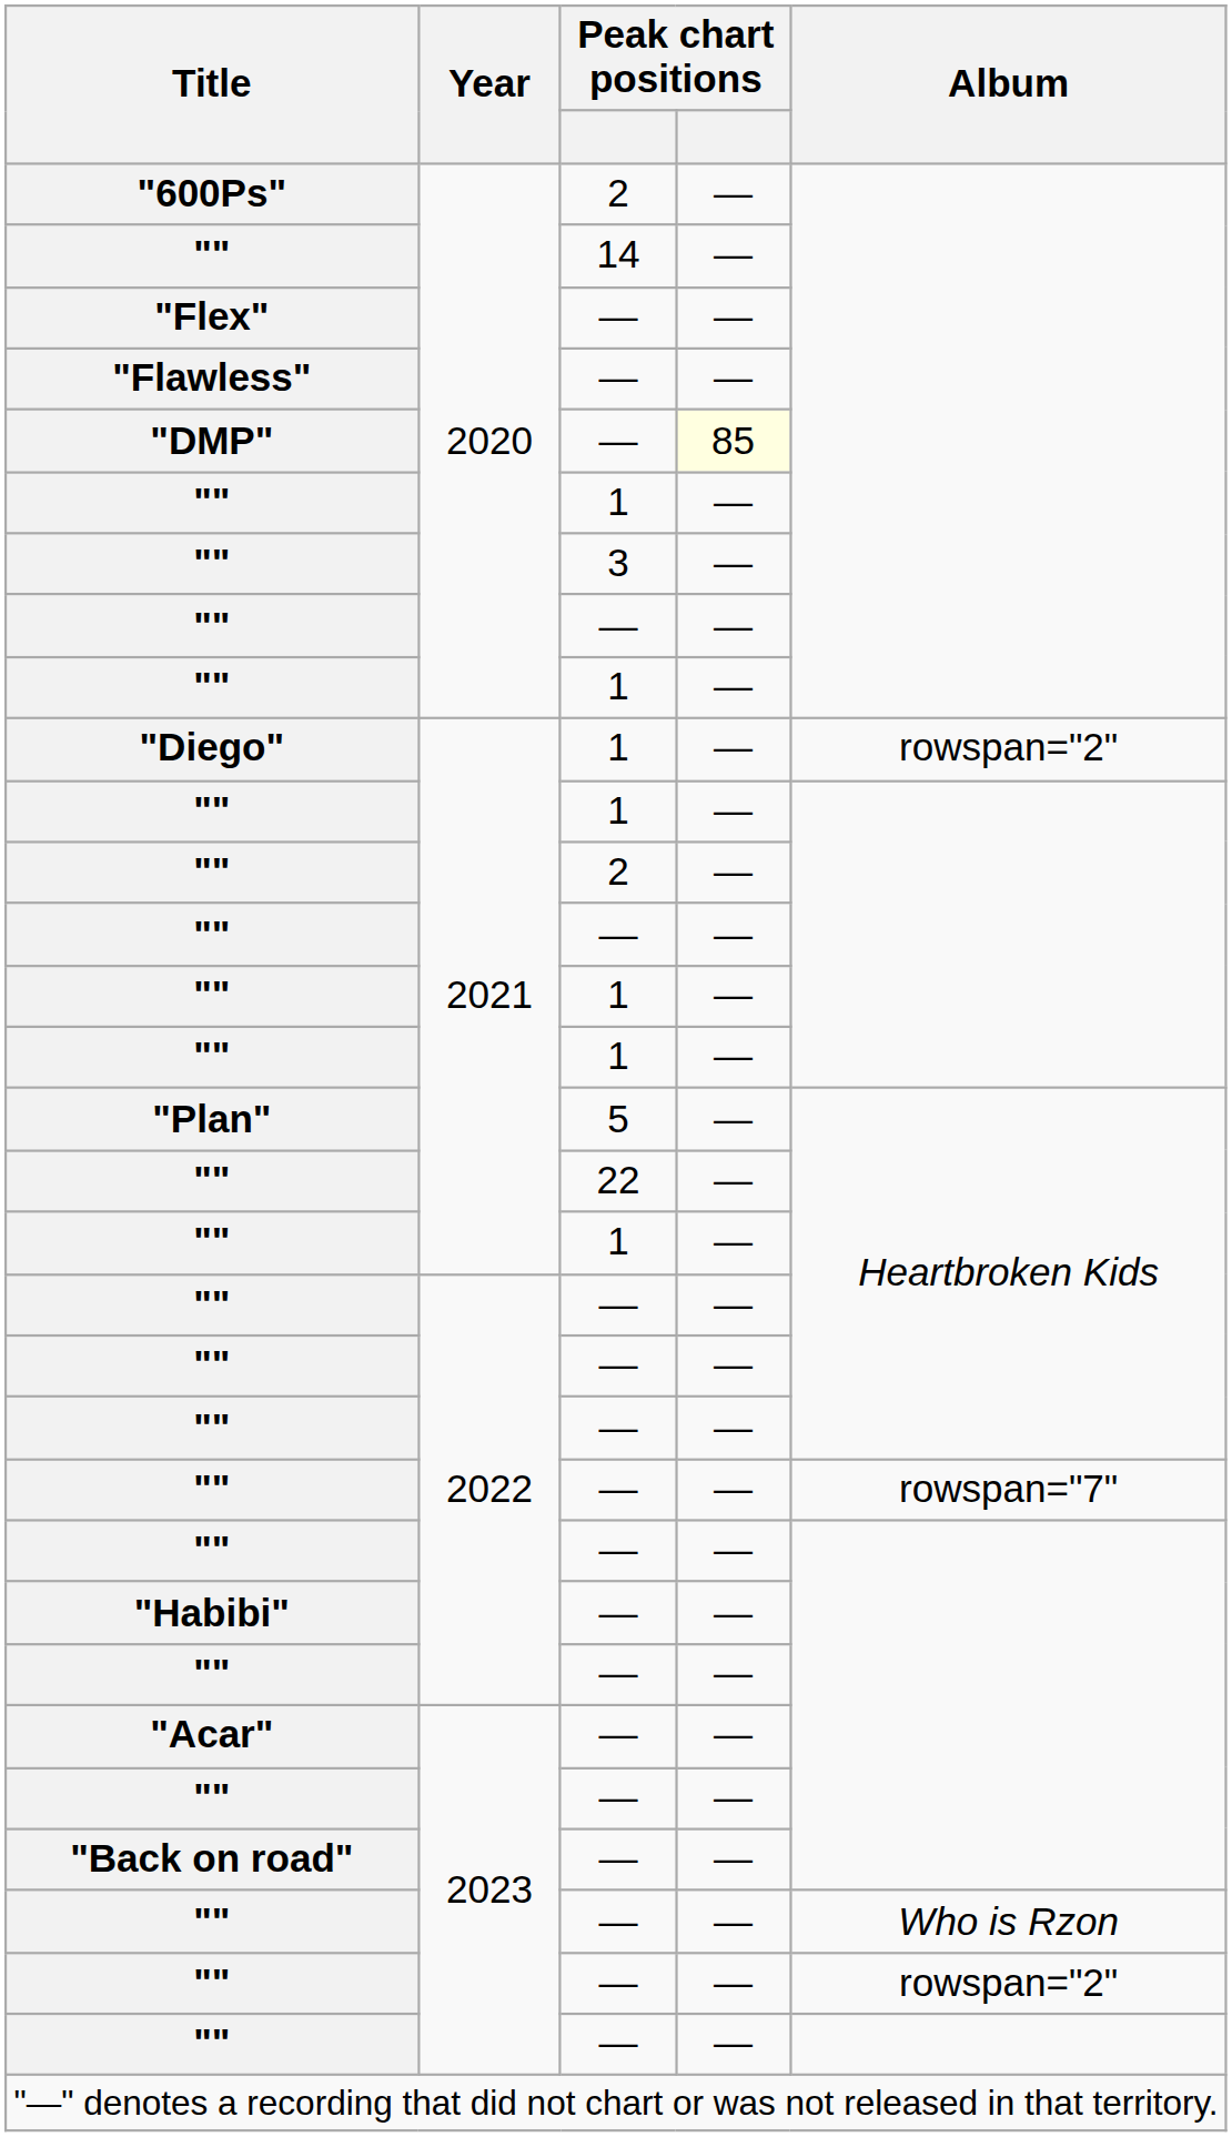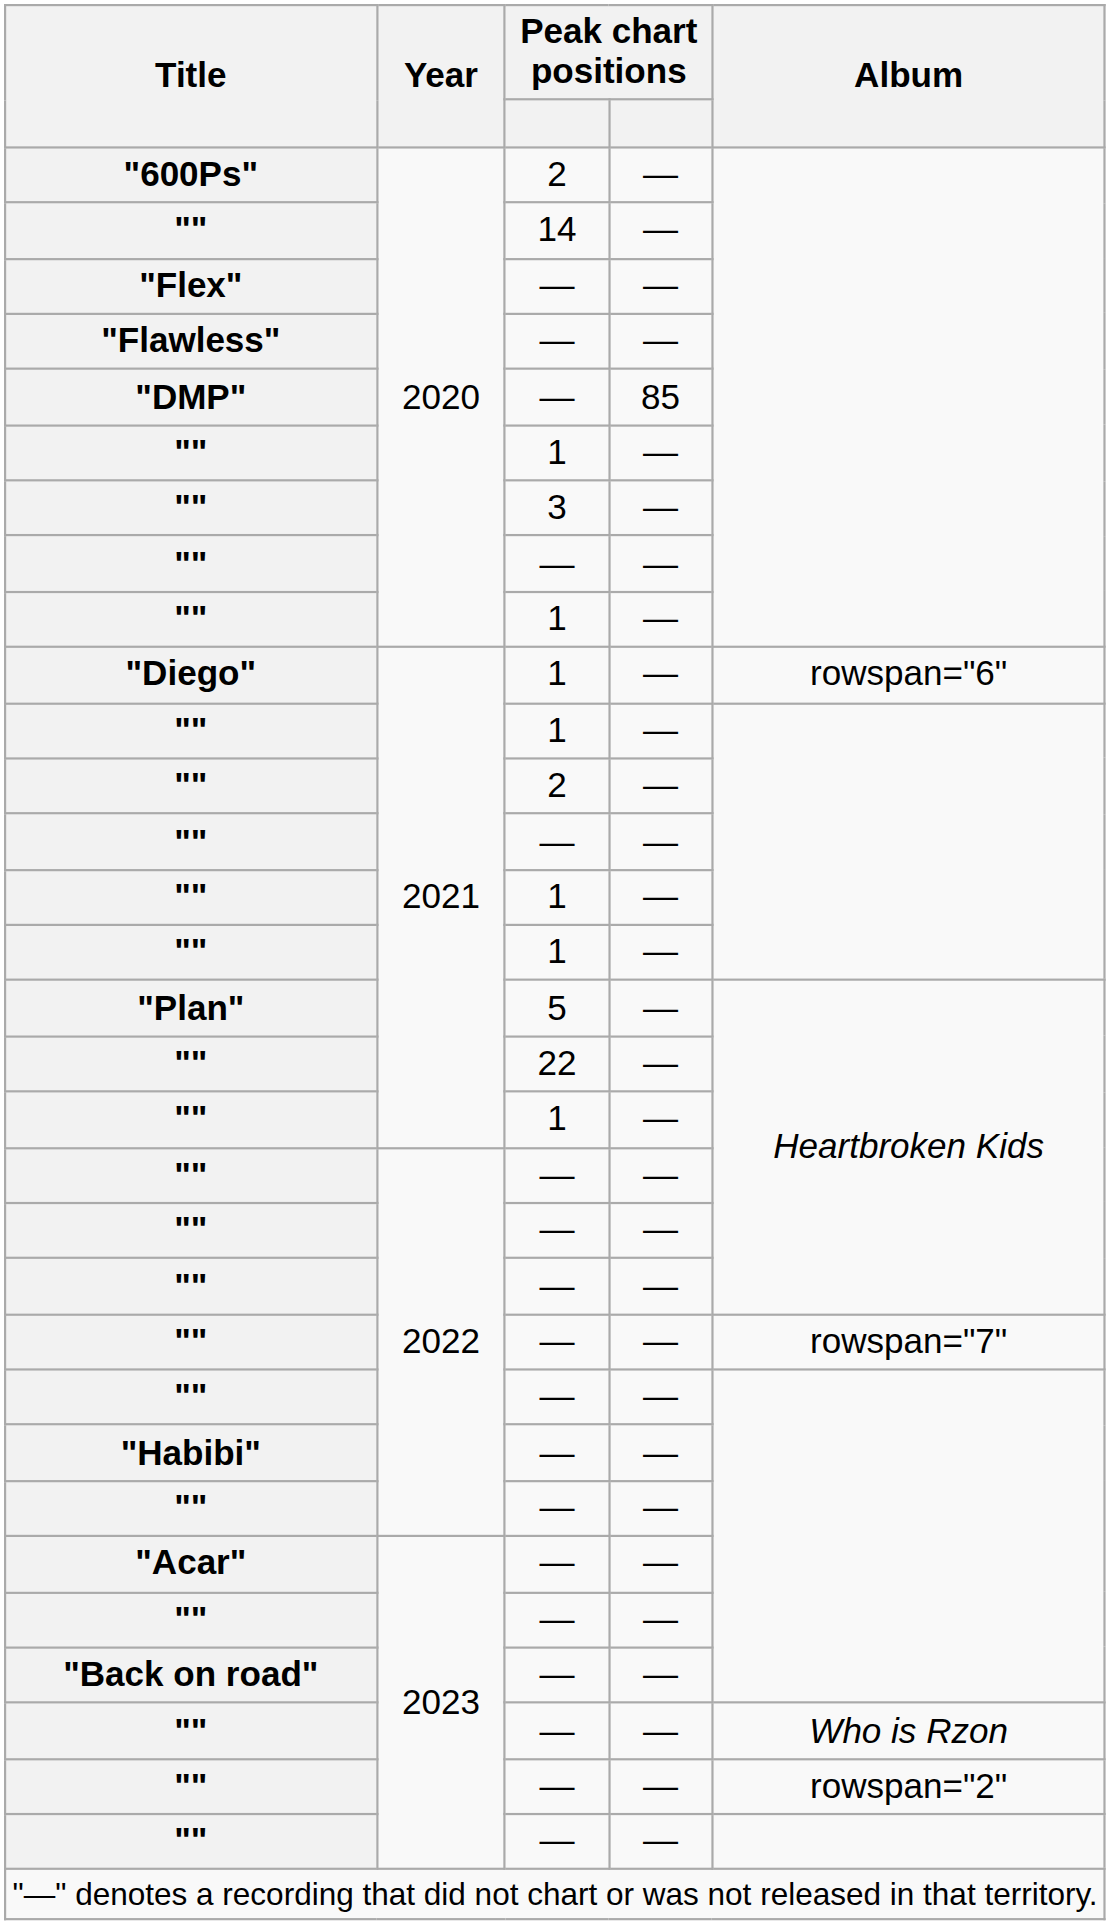"DMP" | column 4: lightyellow background -> no background
"Diego" | Album: rowspan="2" -> rowspan="6"
